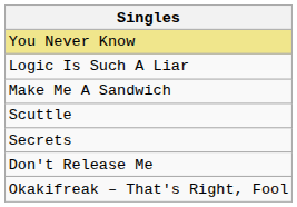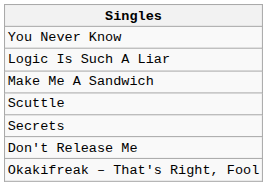row 2 | column 1: khaki background -> no background
